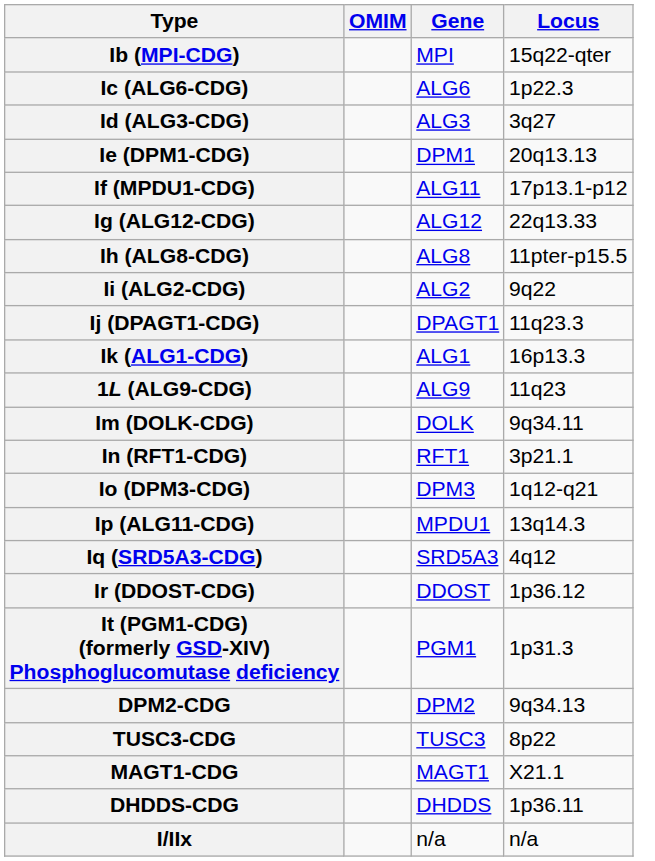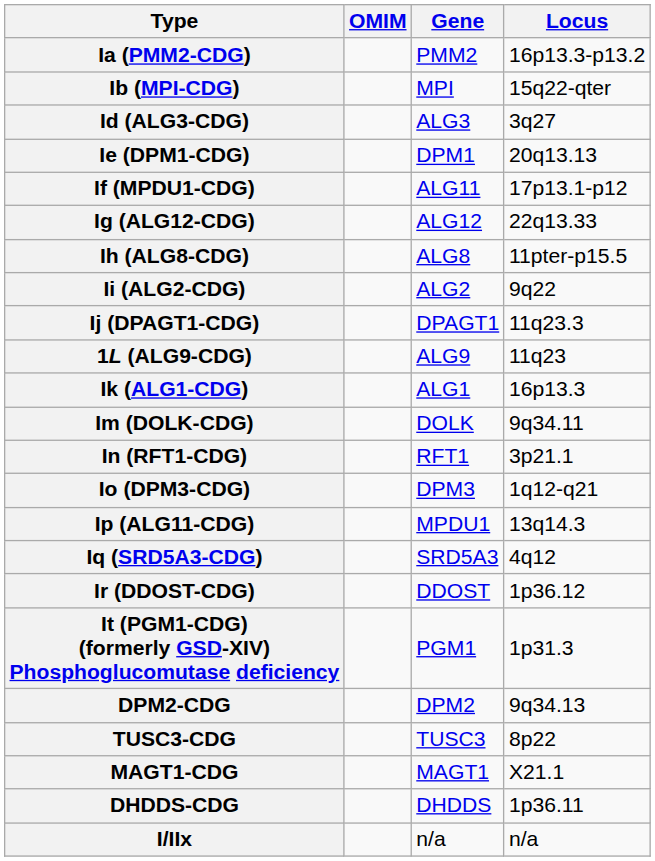+ row: Ia (PMM2-CDG) | PMM2 | 16p13.3-p13.2
- row: Ic (ALG6-CDG) | ALG6 | 1p22.3
rows swapped: Ik (ALG1-CDG) <-> 1L (ALG9-CDG)
